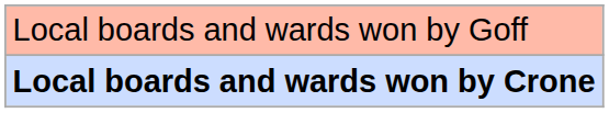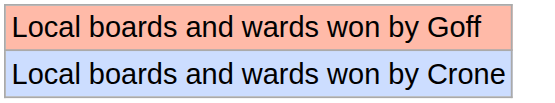row 2 | column 1: bold -> normal
